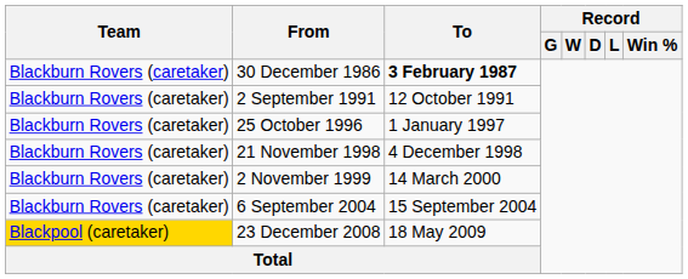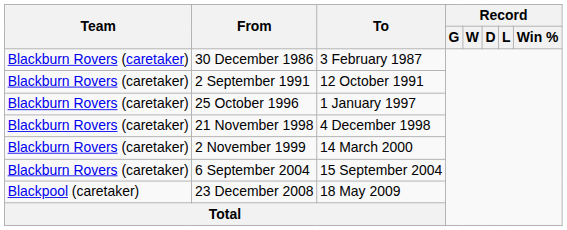30 December 1986 | To: bold -> normal
23 December 2008 | Team: gold background -> no background
